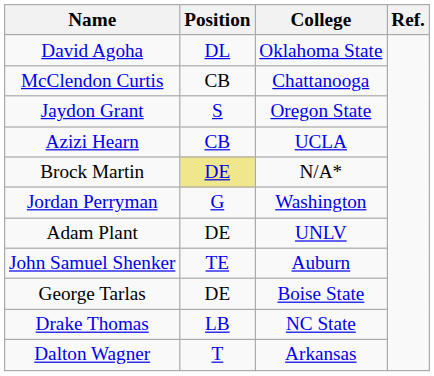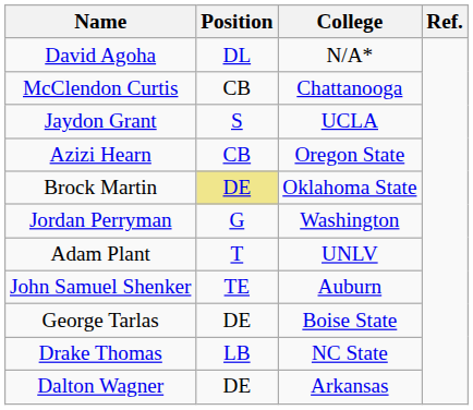David Agoha | College: Oklahoma State -> N/A*
Jaydon Grant | College: Oregon State -> UCLA
Azizi Hearn | College: UCLA -> Oregon State
Brock Martin | College: N/A* -> Oklahoma State
Adam Plant | Position: DE -> T
Dalton Wagner | Position: T -> DE
